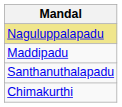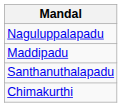row 2 | column 1: khaki background -> no background
